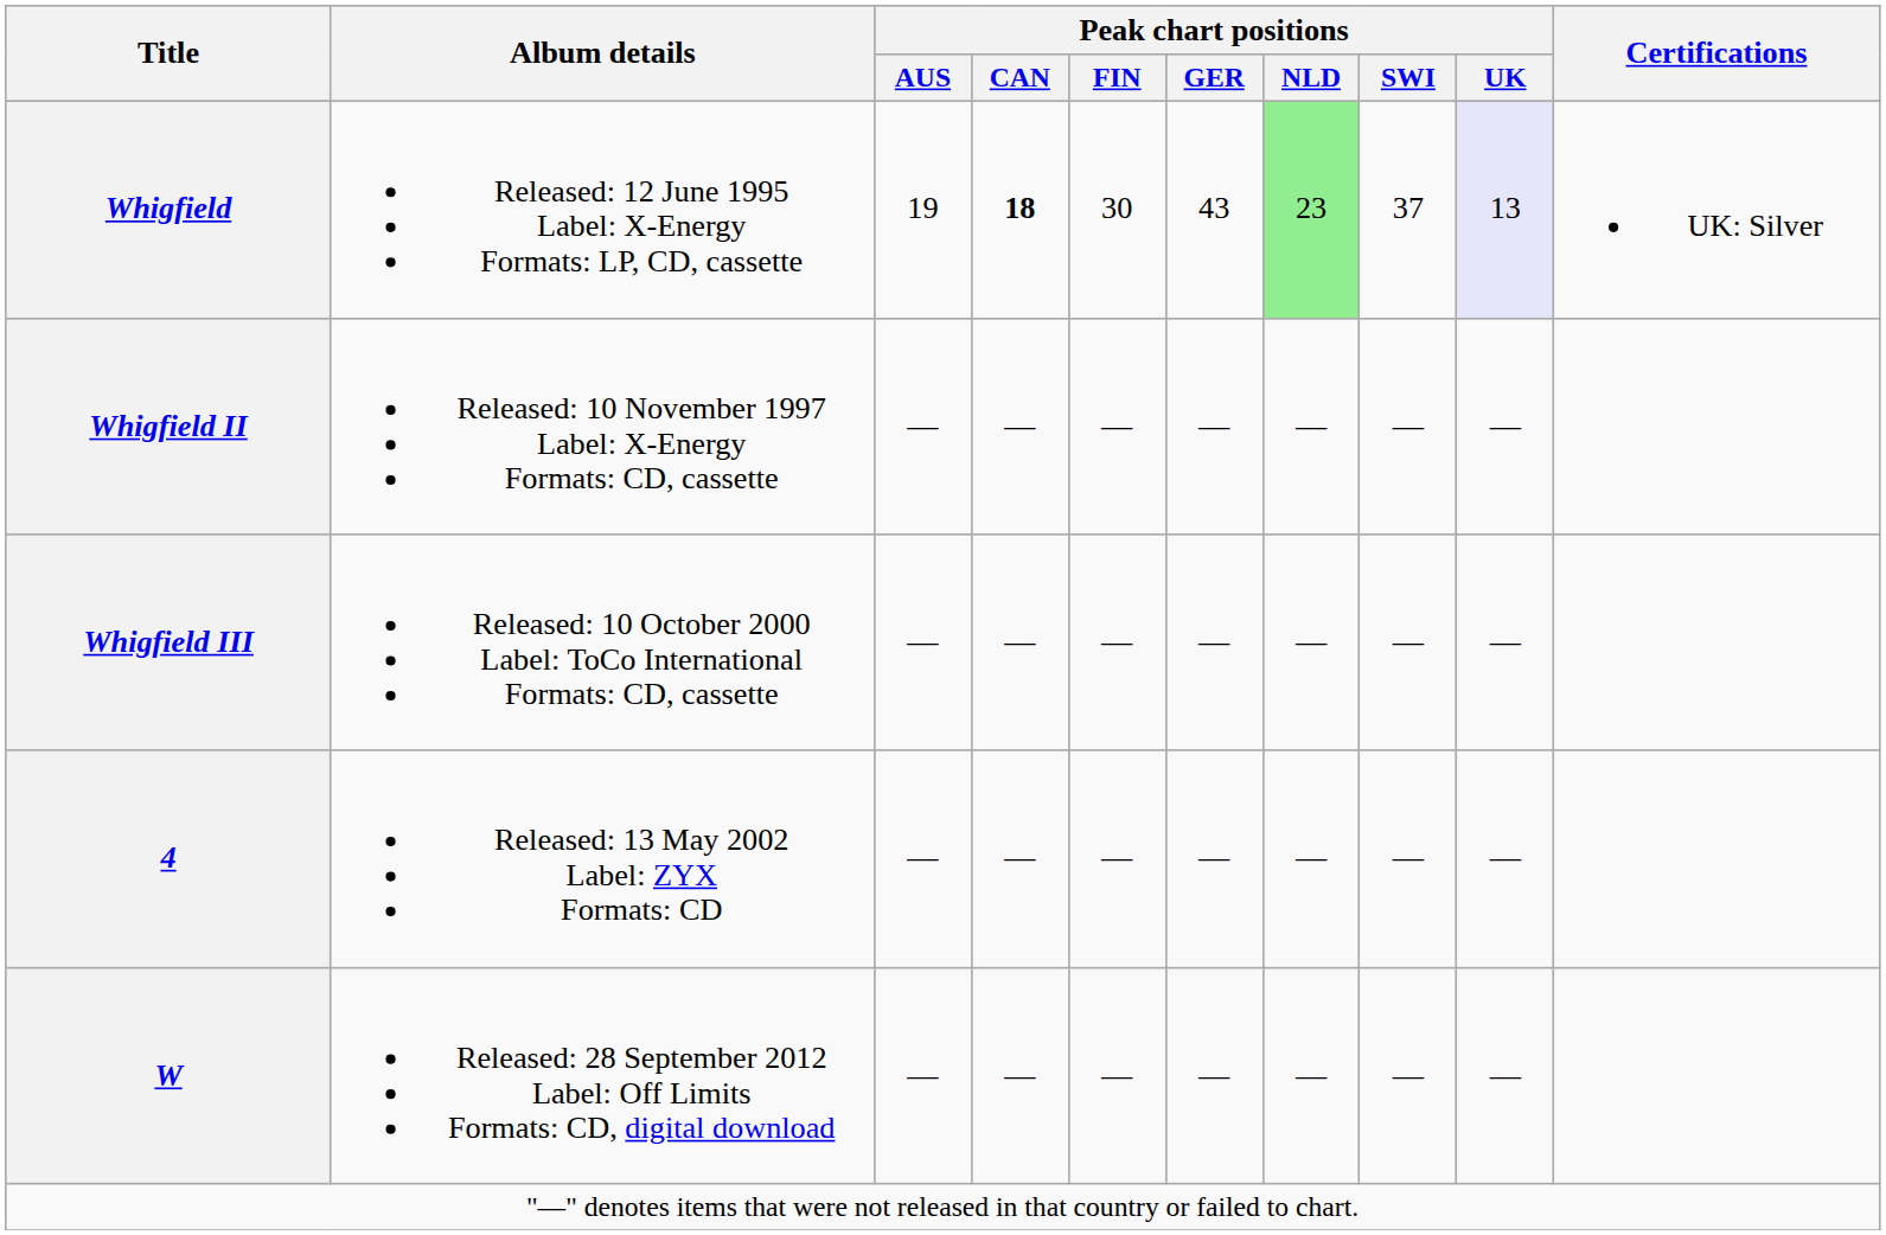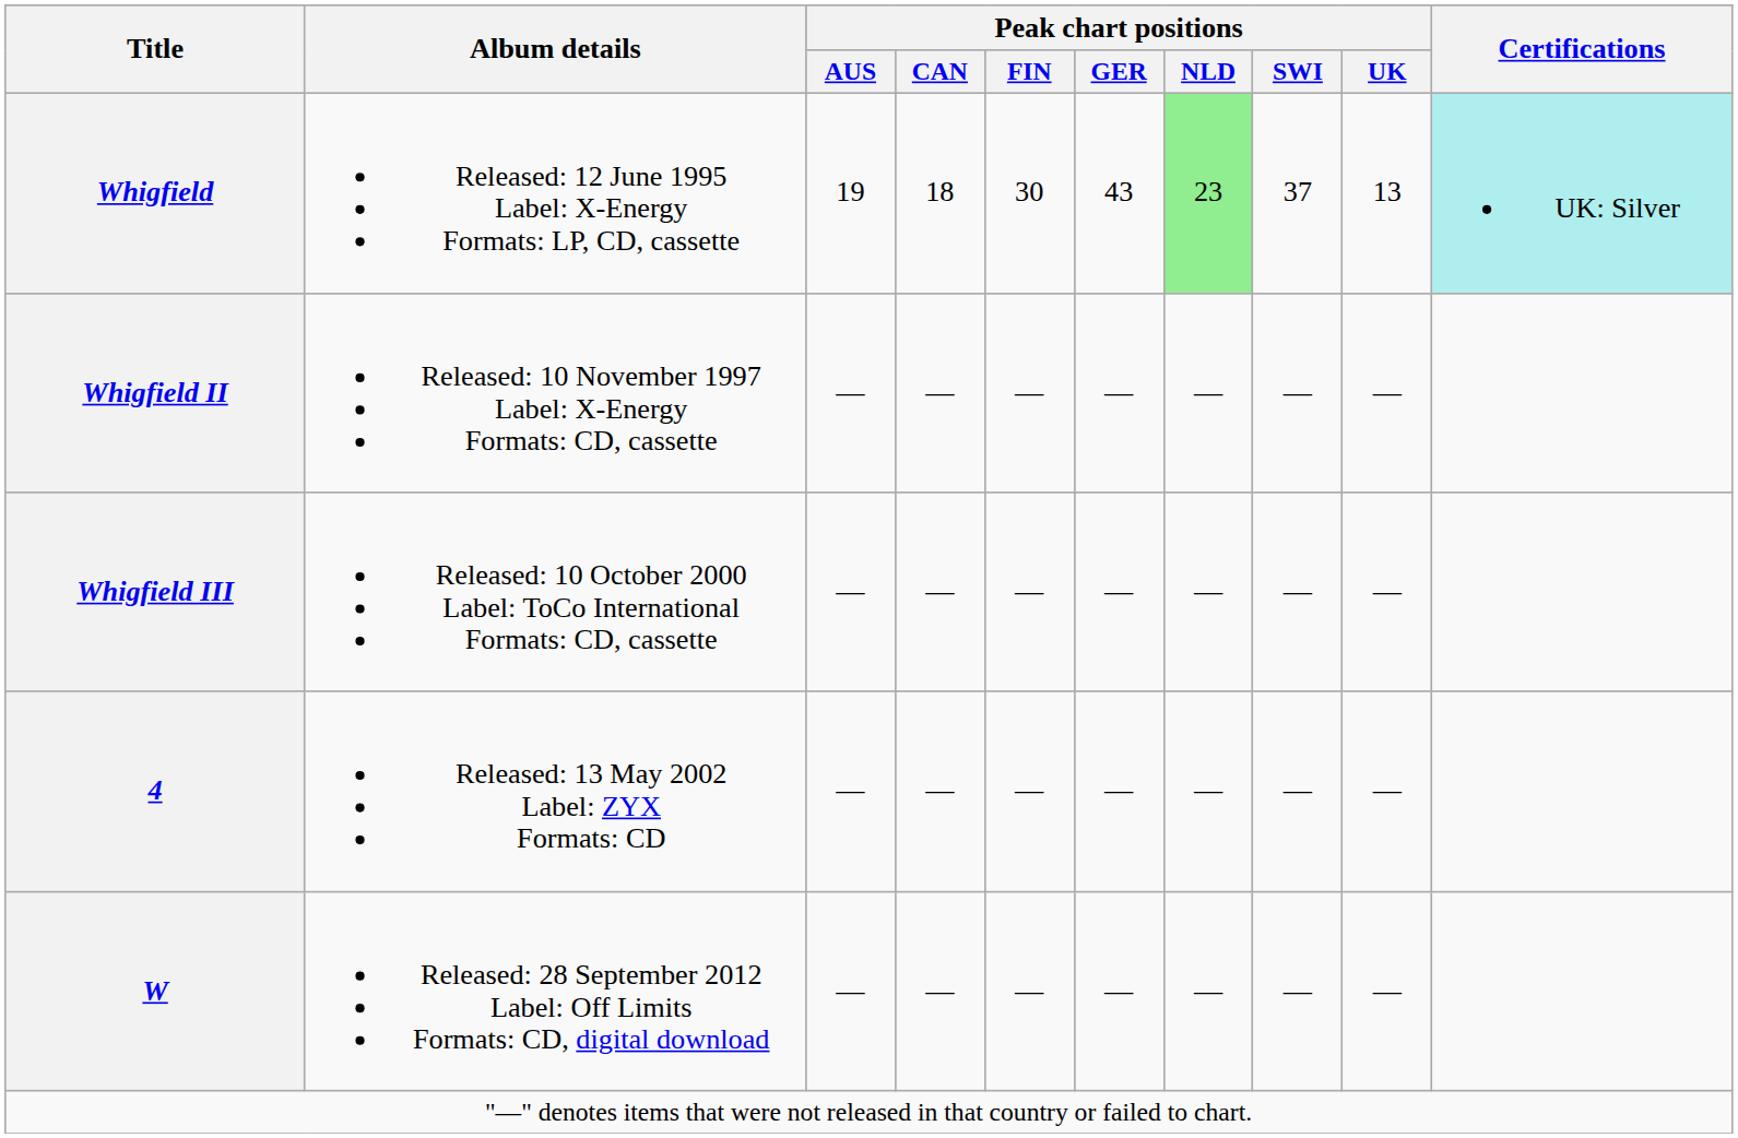Whigfield | Peak chart positions / CAN: bold -> normal
Whigfield | Peak chart positions / UK: lavender background -> no background
Whigfield | Certifications: no background -> paleturquoise background
